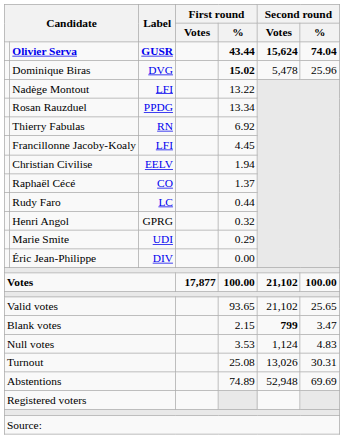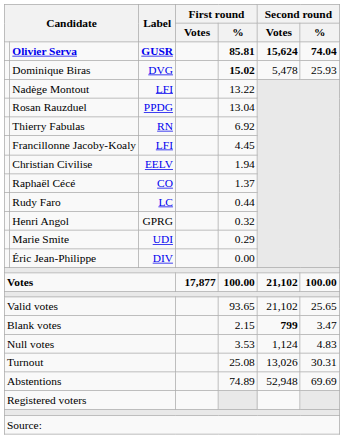Olivier Serva | First round / %: 43.44 -> 85.81
Dominique Biras | Second round / %: 25.96 -> 25.93
Rosan Rauzduel | First round / %: 13.34 -> 13.04
